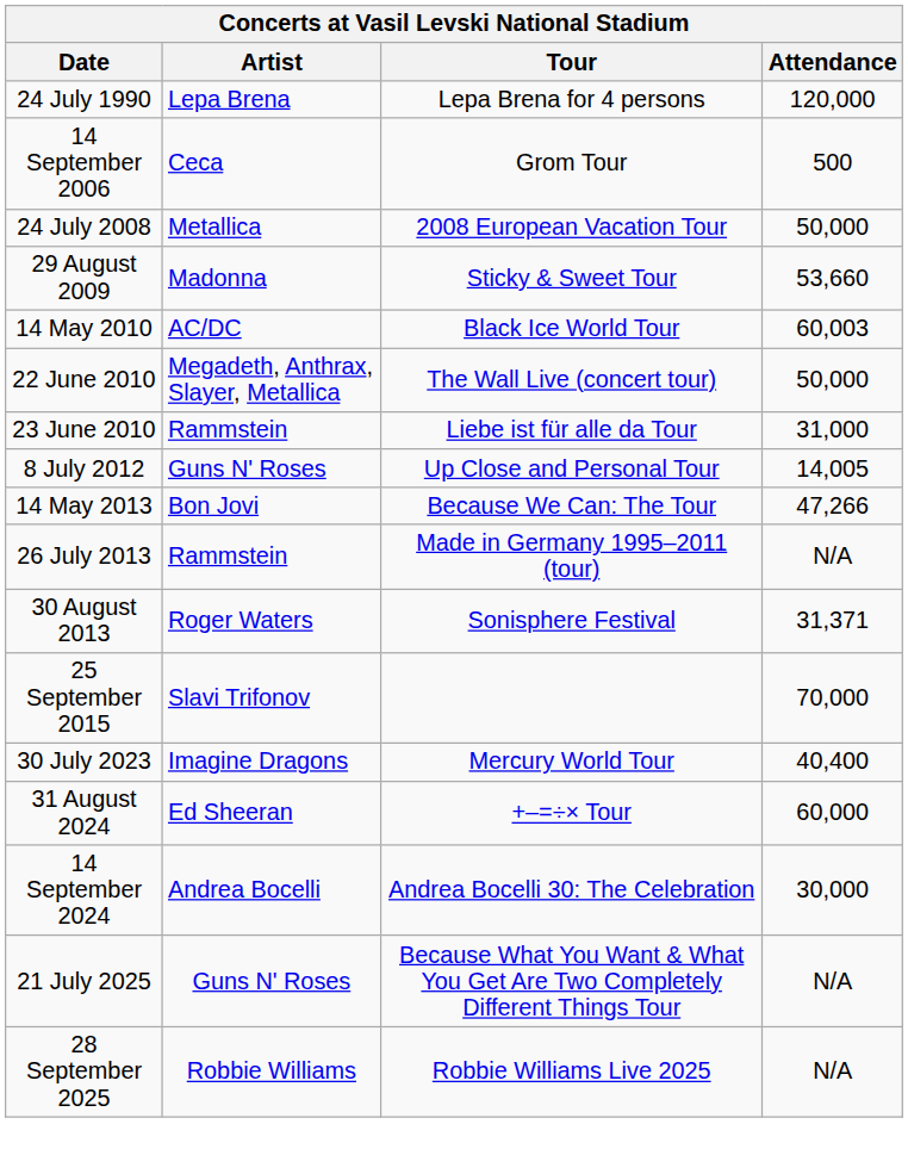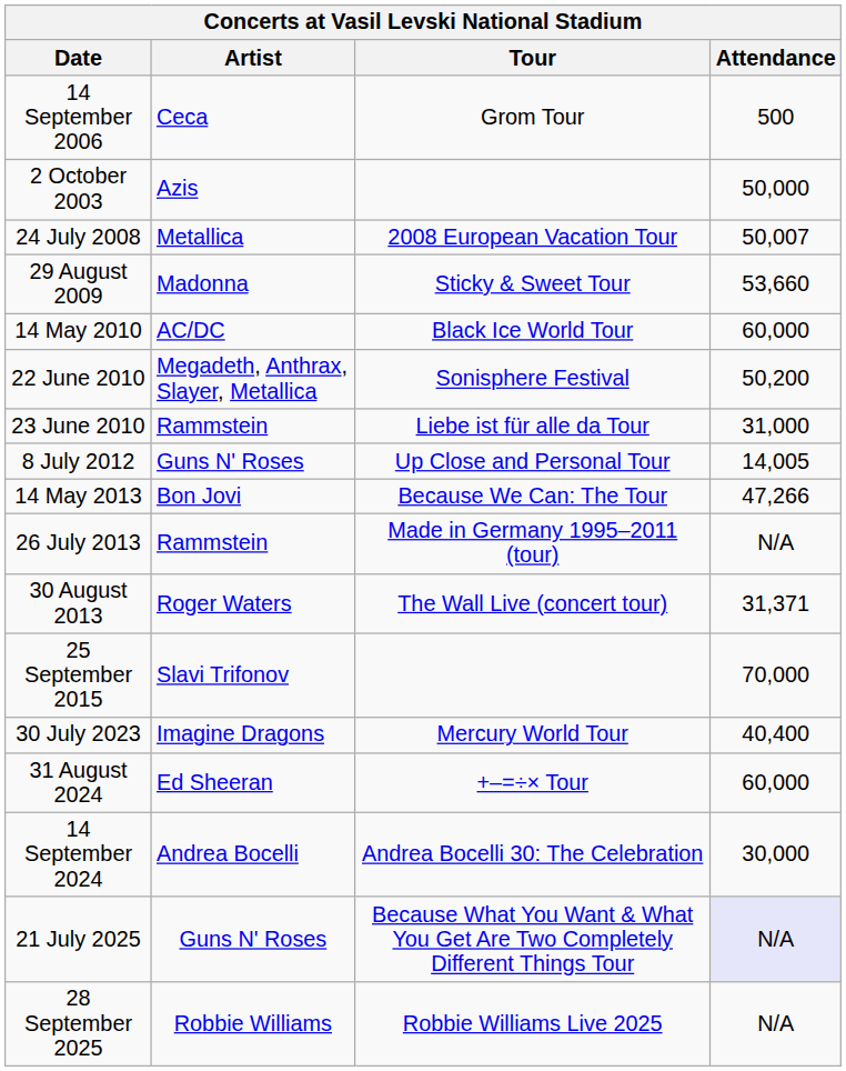- row: 24 July 1990 | Lepa Brena | Lepa Brena for 4 persons | 120,000
+ row: 2 October 2003 | Azis | 50,000
24 July 2008 | Attendance: 50,000 -> 50,007
14 May 2010 | Attendance: 60,003 -> 60,000
22 June 2010 | Tour: The Wall Live (concert tour) -> Sonisphere Festival
22 June 2010 | Attendance: 50,000 -> 50,200
30 August 2013 | Tour: Sonisphere Festival -> The Wall Live (concert tour)
21 July 2025 | Attendance: no background -> lavender background
